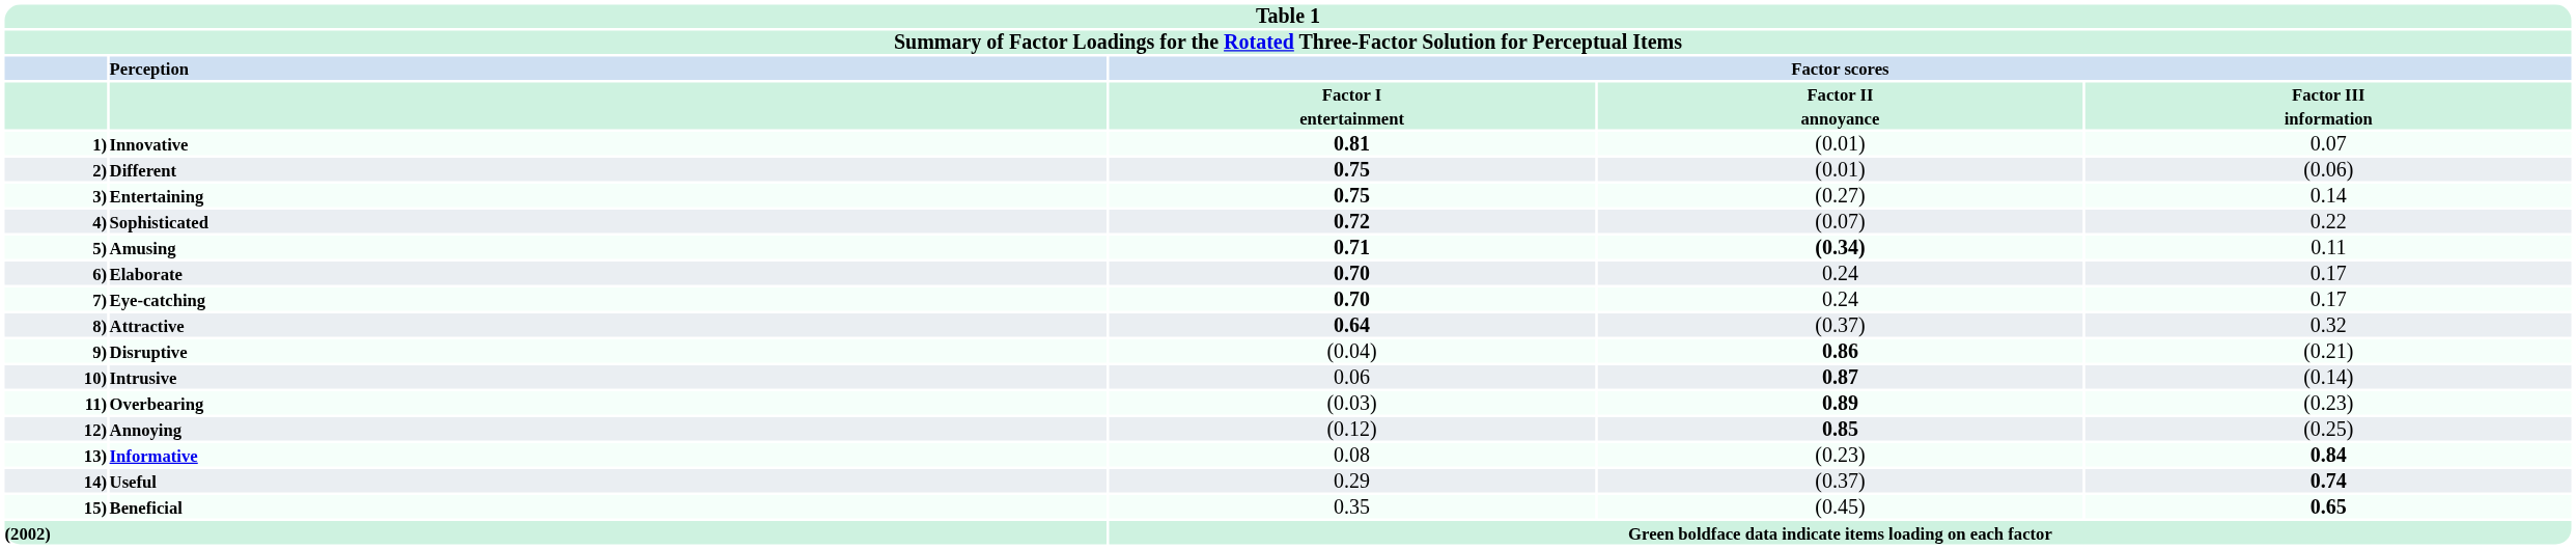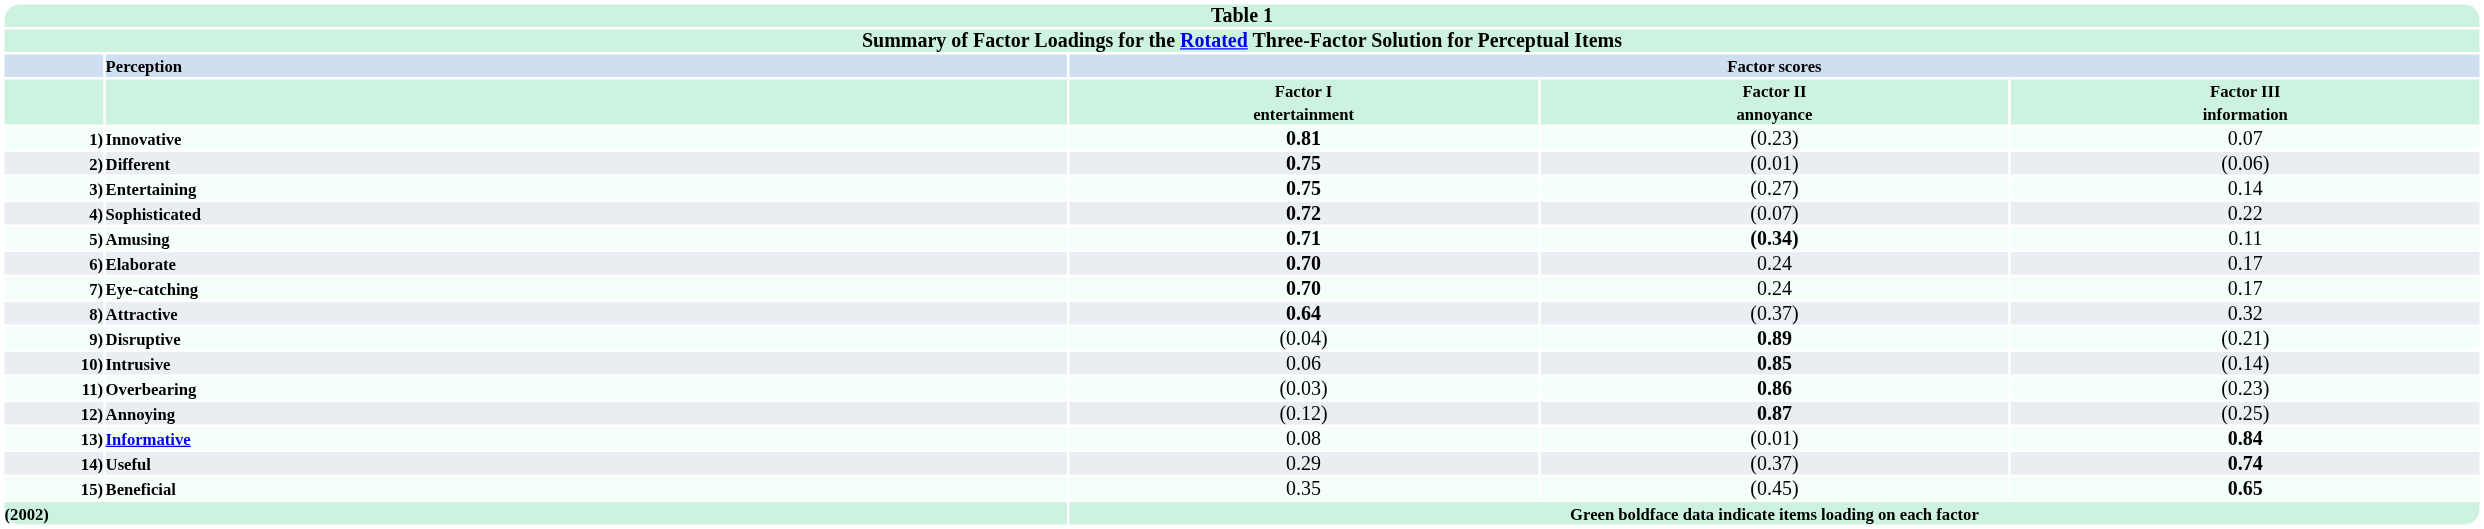Innovative | column 4: (0.01) -> (0.23)
Disruptive | column 4: 0.86 -> 0.89
Intrusive | column 4: 0.87 -> 0.85
Overbearing | column 4: 0.89 -> 0.86
Annoying | column 4: 0.85 -> 0.87
Informative | column 4: (0.23) -> (0.01)
